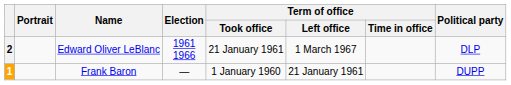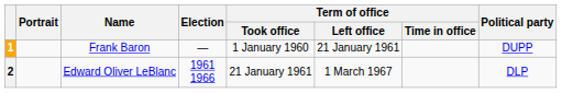rows swapped: 1 <-> 2
